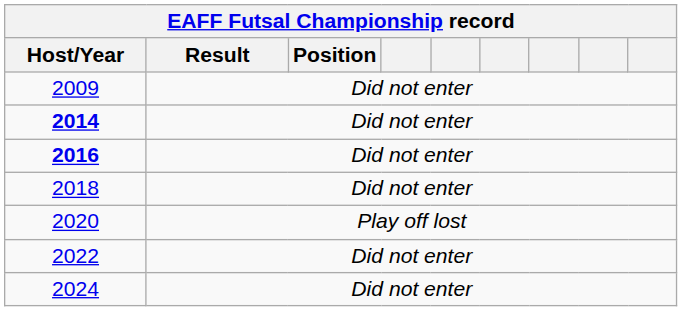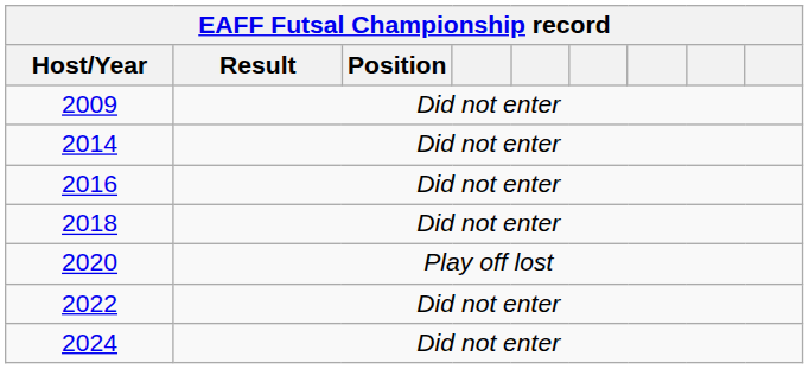2014 | Host/Year: bold -> normal
2016 | Host/Year: bold -> normal
